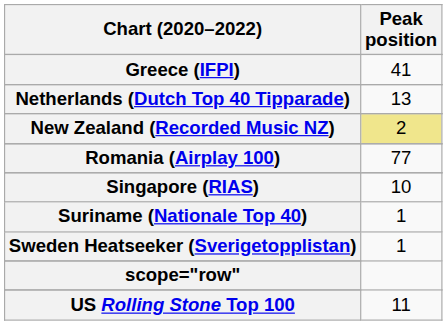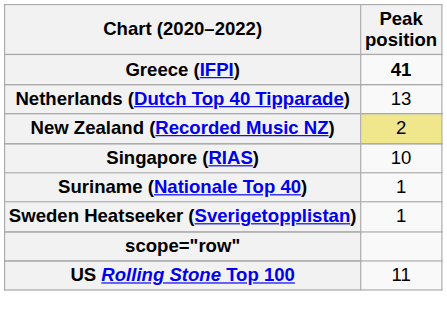Greece (IFPI) | Peak position: normal -> bold
- row: Romania (Airplay 100) | 77
